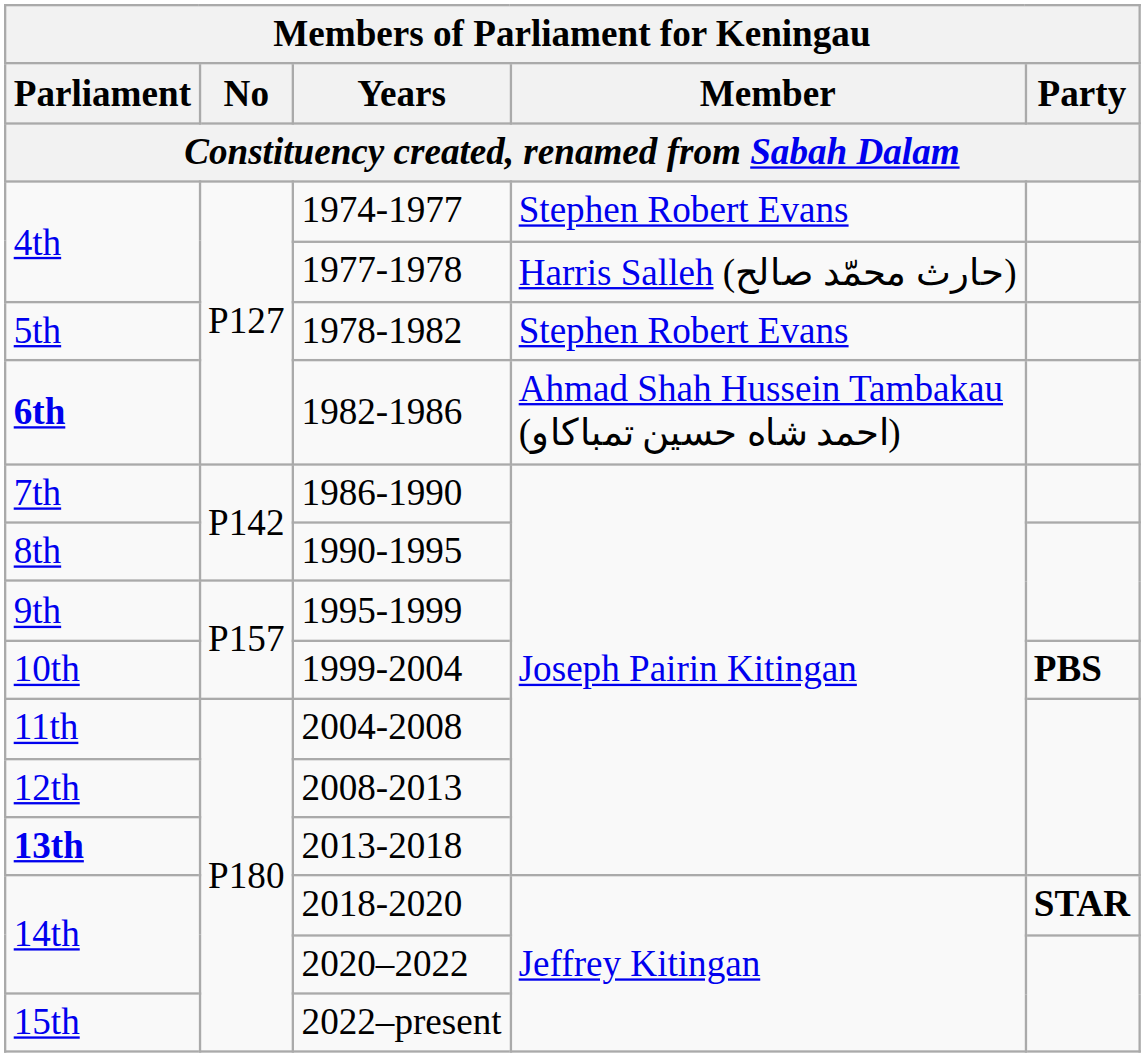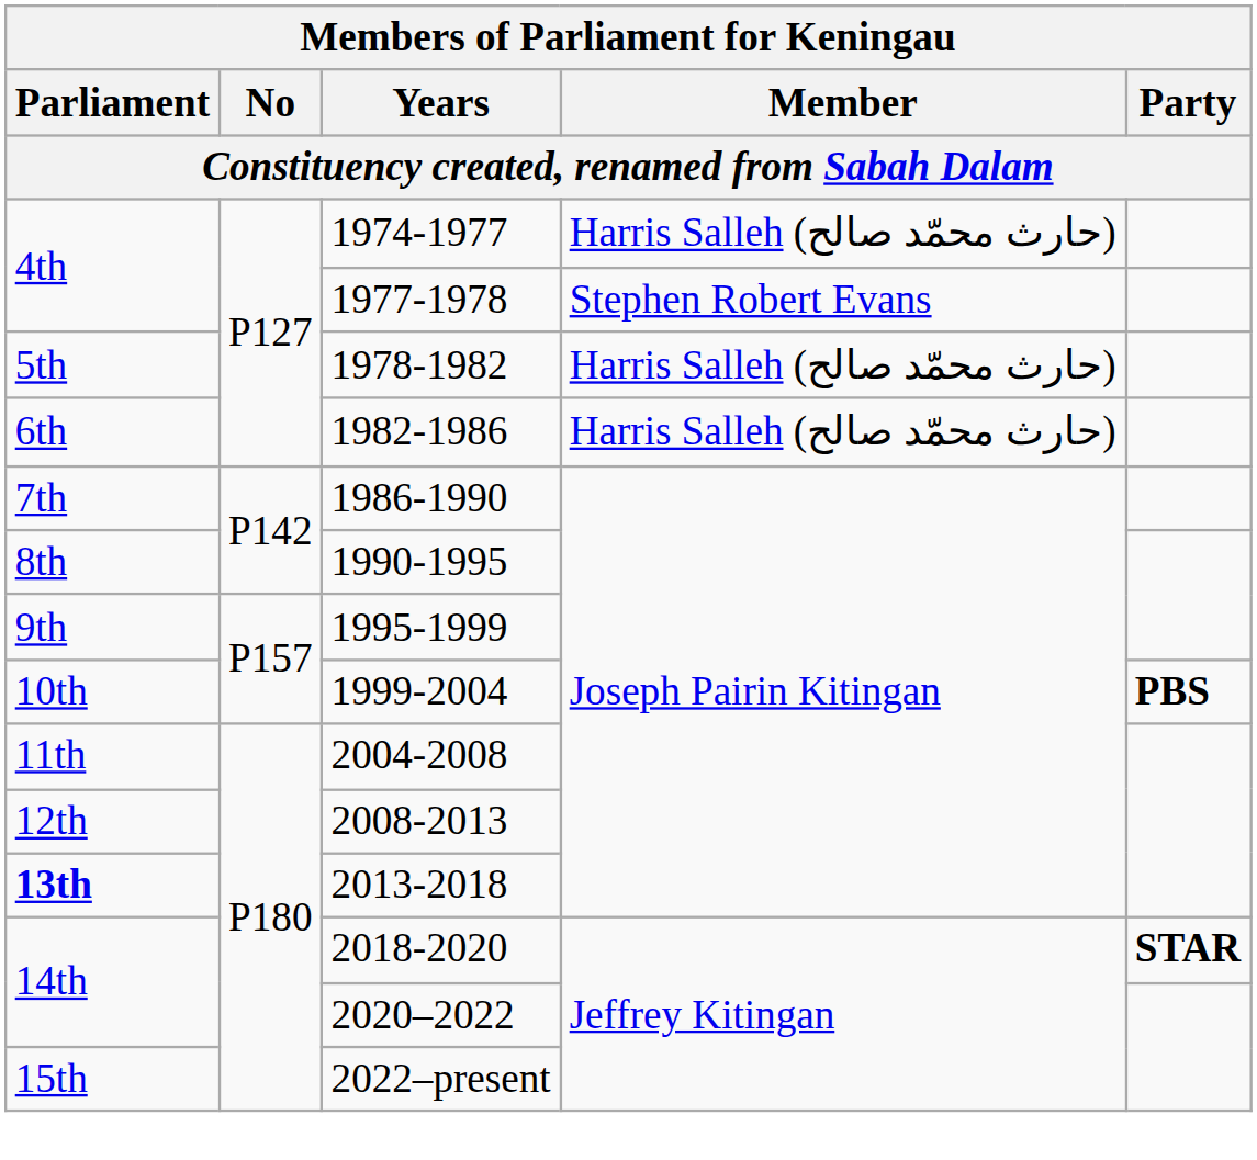1974-1977 | Member: Stephen Robert Evans -> Harris Salleh (حارث محمّد صالح)
1977-1978 | Member: Harris Salleh (حارث محمّد صالح) -> Stephen Robert Evans
1978-1982 | Member: Stephen Robert Evans -> Harris Salleh (حارث محمّد صالح)
1982-1986 | Parliament: bold -> normal
1982-1986 | Member: Ahmad Shah Hussein Tambakau (احمد شاه حسين تمباكاو) -> Harris Salleh (حارث محمّد صالح)
